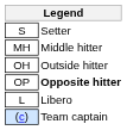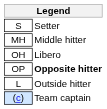OH | column 2: Outside hitter -> Libero
L | column 2: Libero -> Outside hitter
